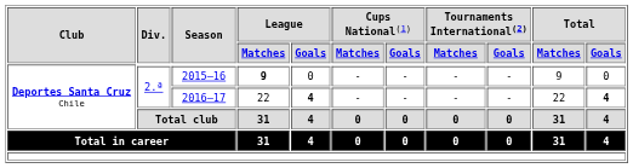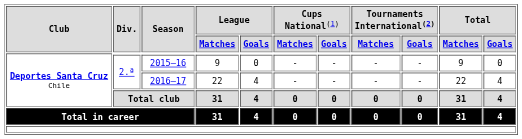2015–16 | column 4: bold -> normal
2016–17 | column 5: bold -> normal
2016–17 | column 11: bold -> normal
